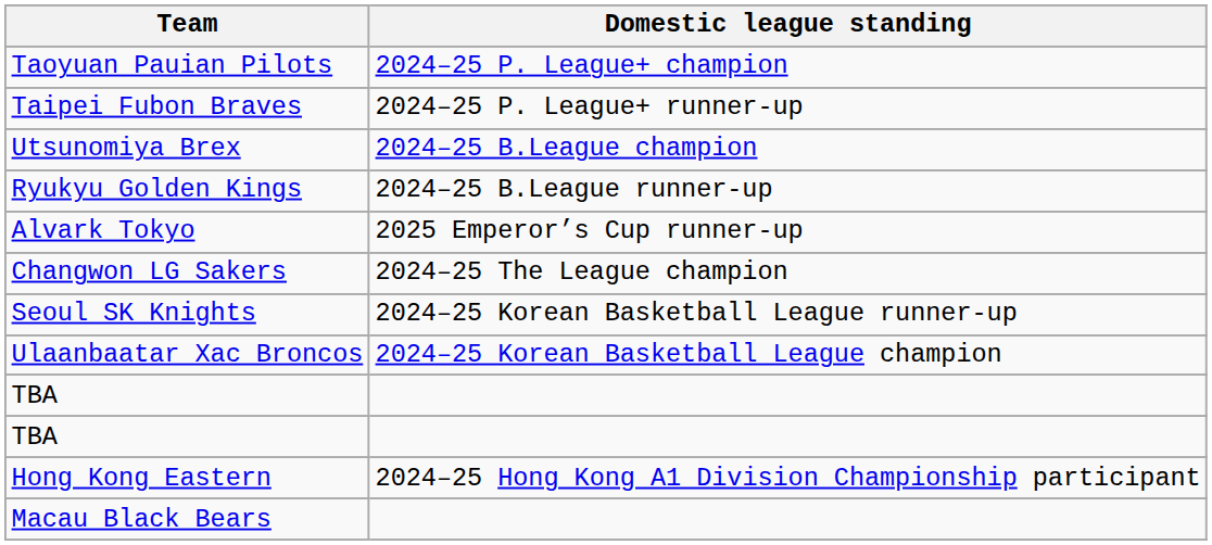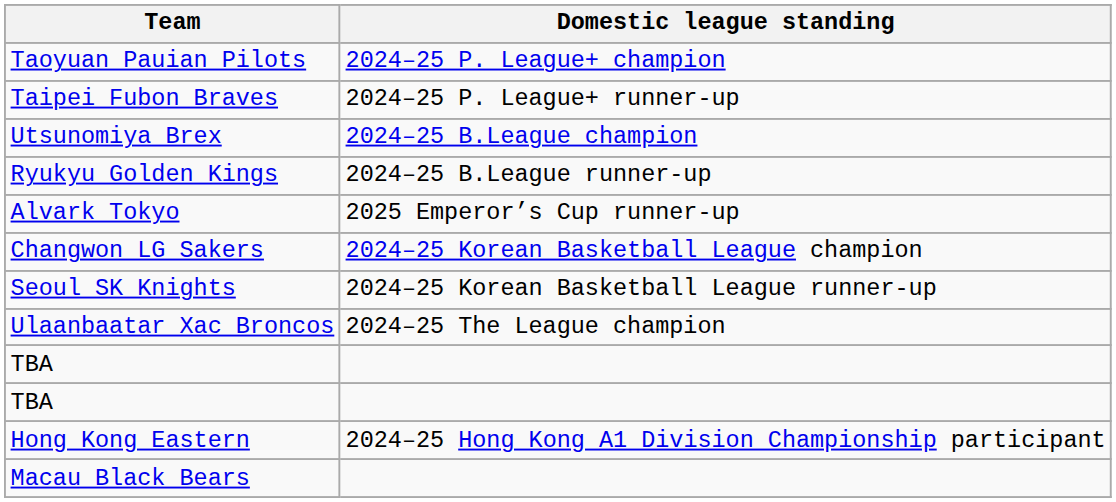row 7 | Domestic league standing: 2024–25 The League champion -> 2024–25 Korean Basketball League champion
row 9 | Domestic league standing: 2024–25 Korean Basketball League champion -> 2024–25 The League champion
